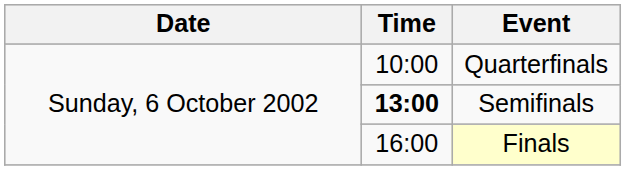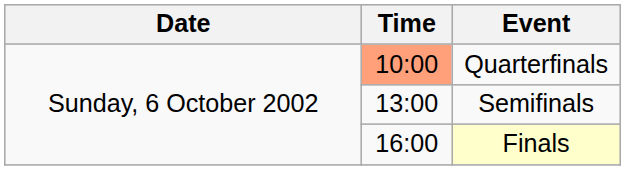Quarterfinals | Time: no background -> lightsalmon background
Semifinals | Time: bold -> normal
